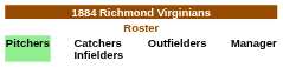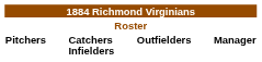Pitchers | column 1: lightgreen background -> no background
